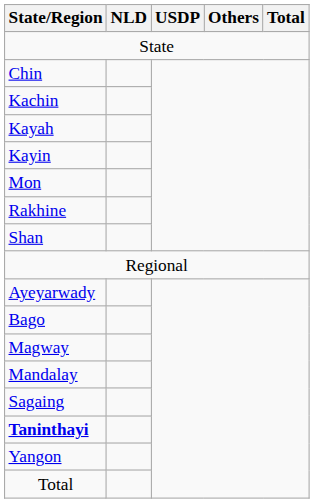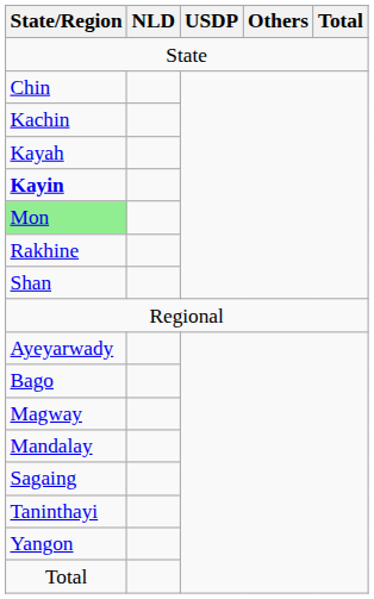Kayin | State/Region: normal -> bold
Mon | State/Region: no background -> lightgreen background
Taninthayi | State/Region: bold -> normal
